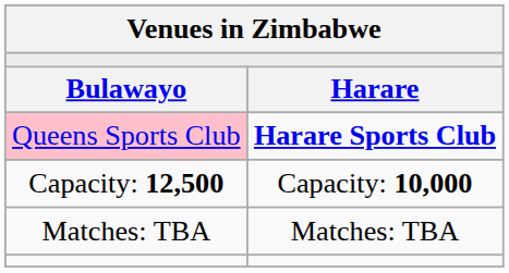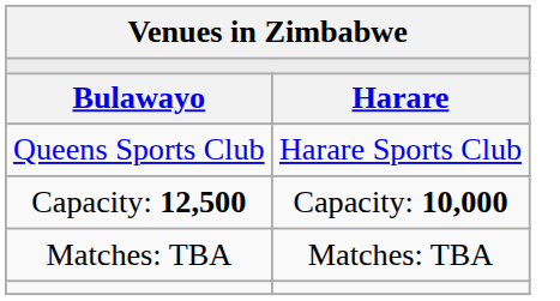Queens Sports Club | column 1: pink background -> no background
Queens Sports Club | column 2: bold -> normal
